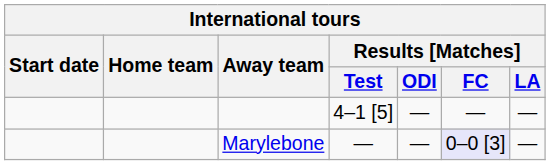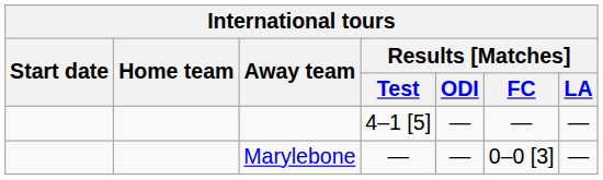Marylebone | Results [Matches] / FC: lavender background -> no background
